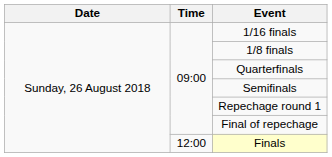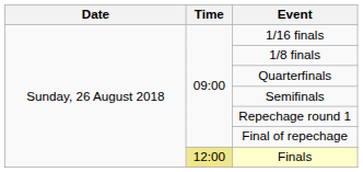Finals | Time: no background -> khaki background
